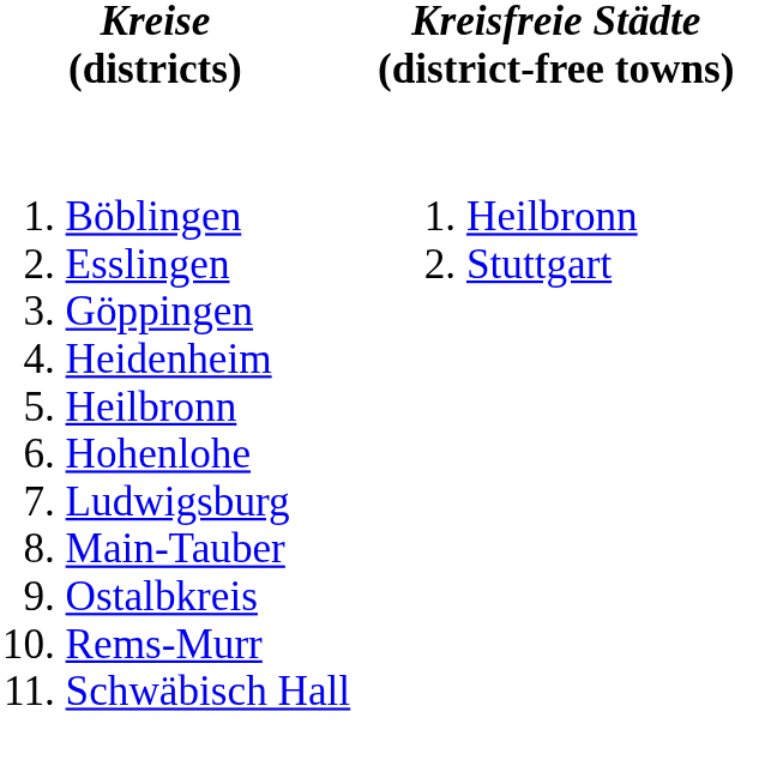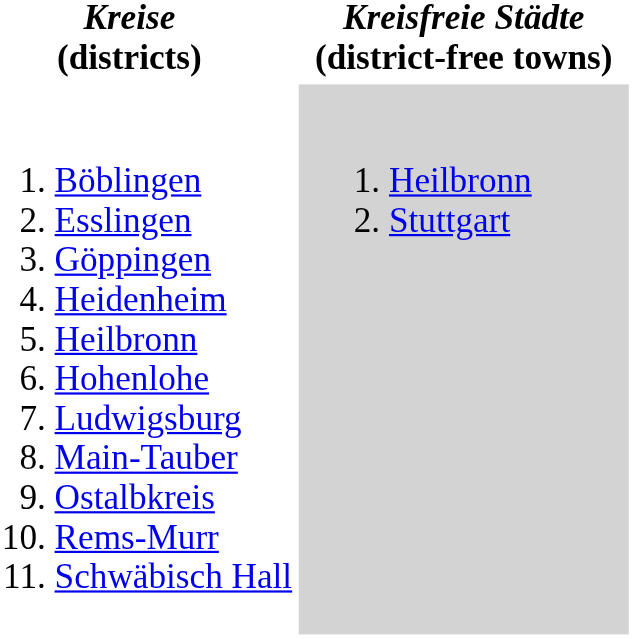row 2 | Kreisfreie Städte (district-free towns): no background -> lightgrey background
